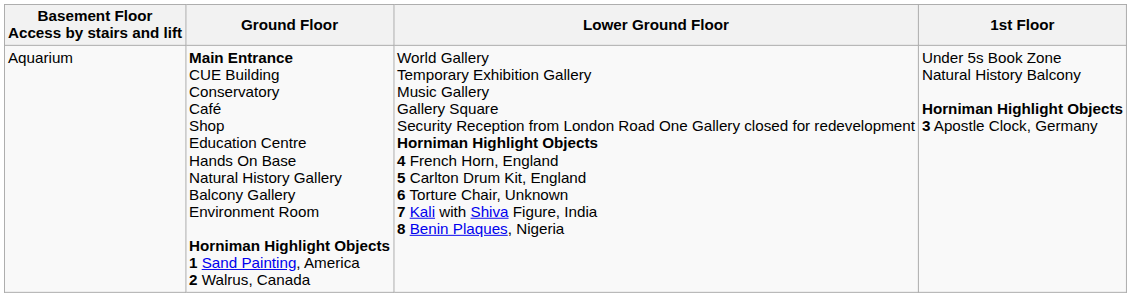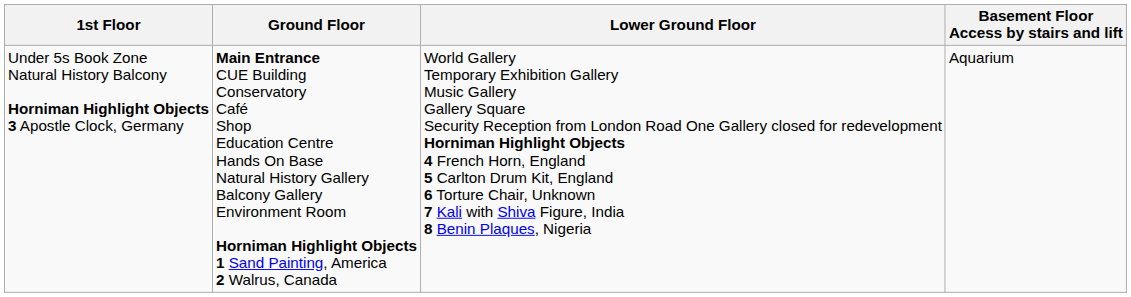columns swapped: 1st Floor <-> Basement Floor Access by stairs and lift
